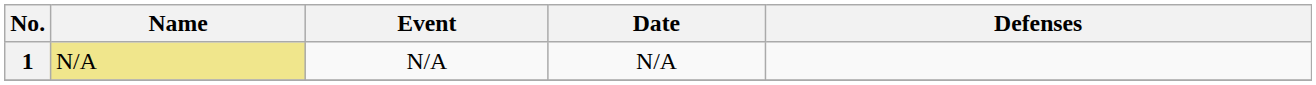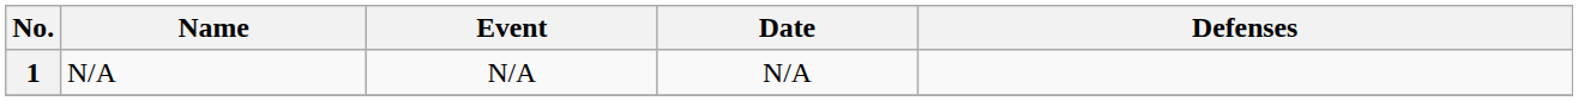1 | Name: khaki background -> no background
